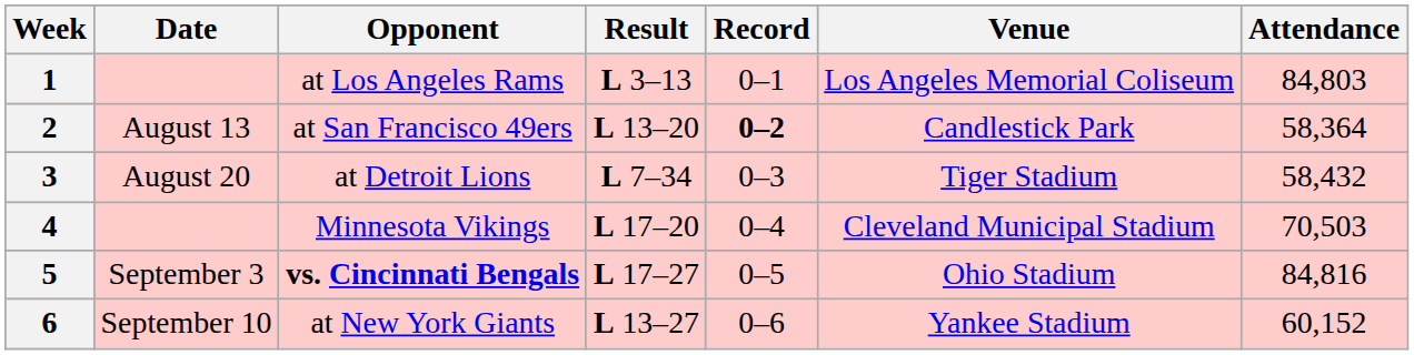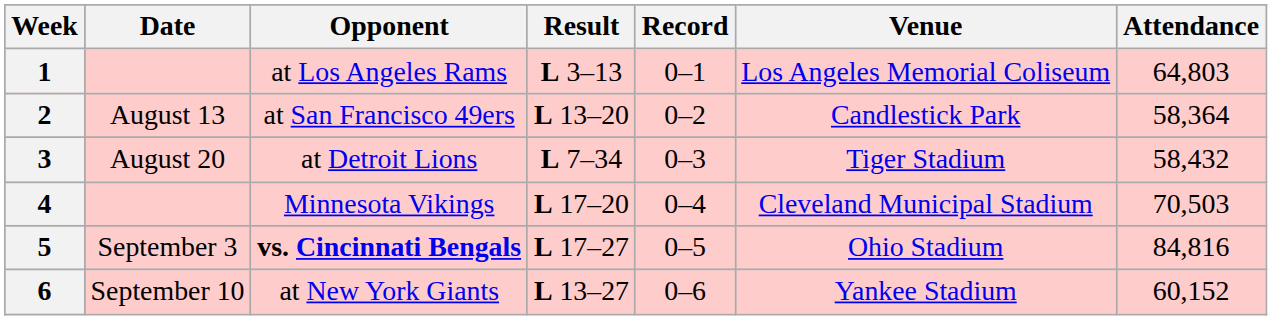1 | Attendance: 84,803 -> 64,803
2 | Record: bold -> normal
